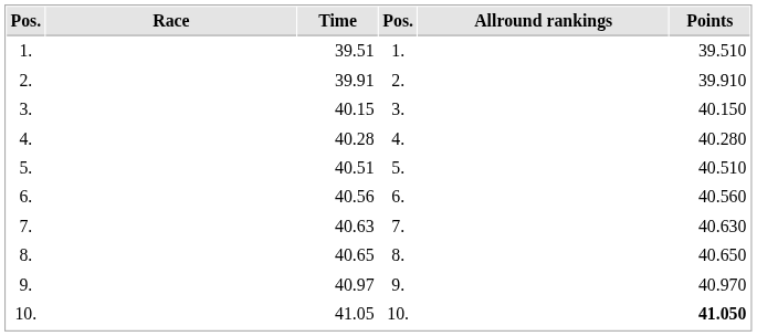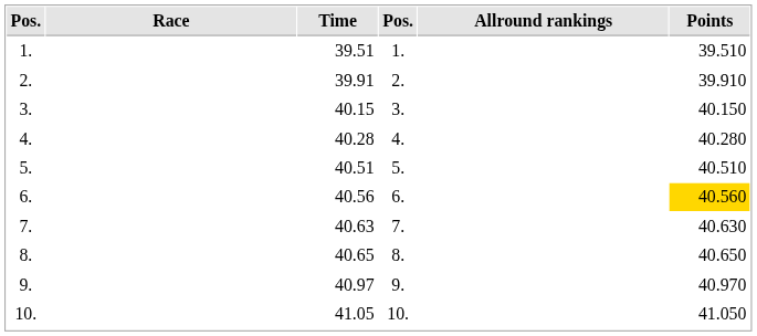row 7 | Points: no background -> gold background
row 11 | Points: bold -> normal
